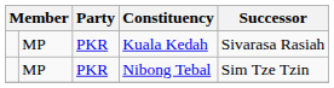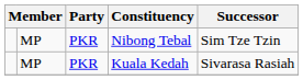rows swapped: Kuala Kedah <-> Nibong Tebal
